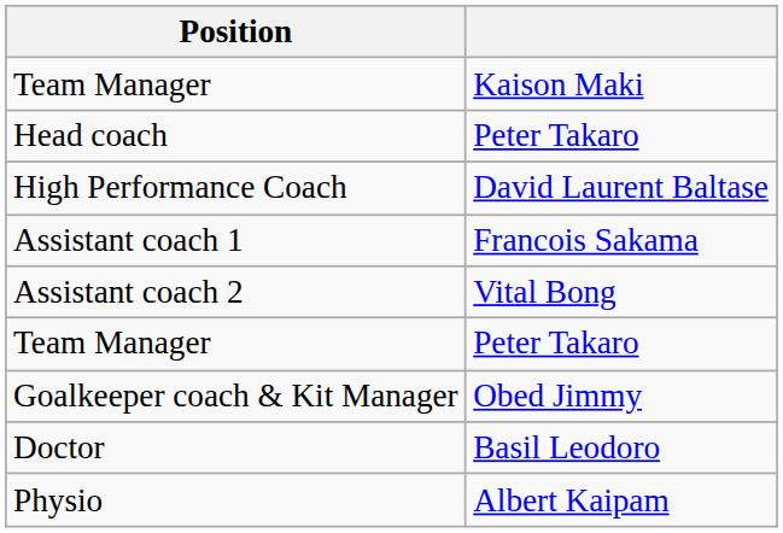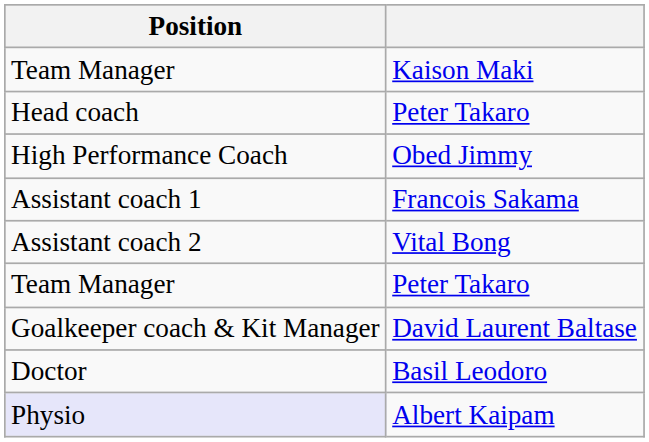row 4 | column 2: David Laurent Baltase -> Obed Jimmy
row 8 | column 2: Obed Jimmy -> David Laurent Baltase
row 10 | Position: no background -> lavender background
